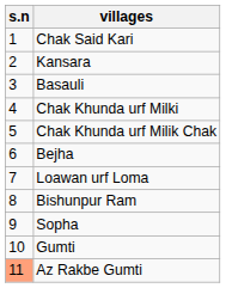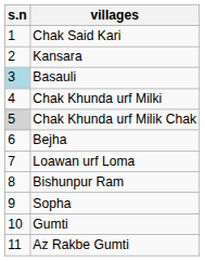Basauli | s.n: no background -> lightblue background
Chak Khunda urf Milik Chak | s.n: no background -> lightgrey background
Az Rakbe Gumti | s.n: lightsalmon background -> no background
